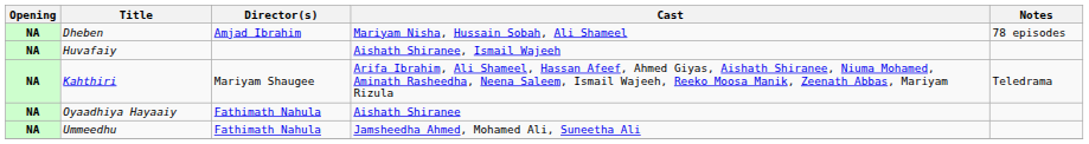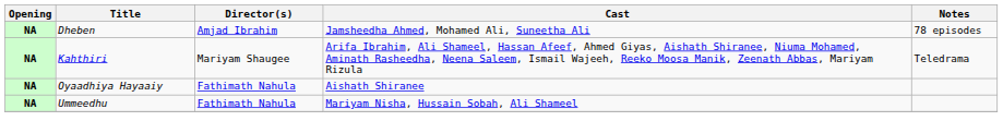Dheben | Cast: Mariyam Nisha, Hussain Sobah, Ali Shameel -> Jamsheedha Ahmed, Mohamed Ali, Suneetha Ali
- row: NA | Huvafaiy | Aishath Shiranee, Ismail Wajeeh
Ummeedhu | Cast: Jamsheedha Ahmed, Mohamed Ali, Suneetha Ali -> Mariyam Nisha, Hussain Sobah, Ali Shameel
